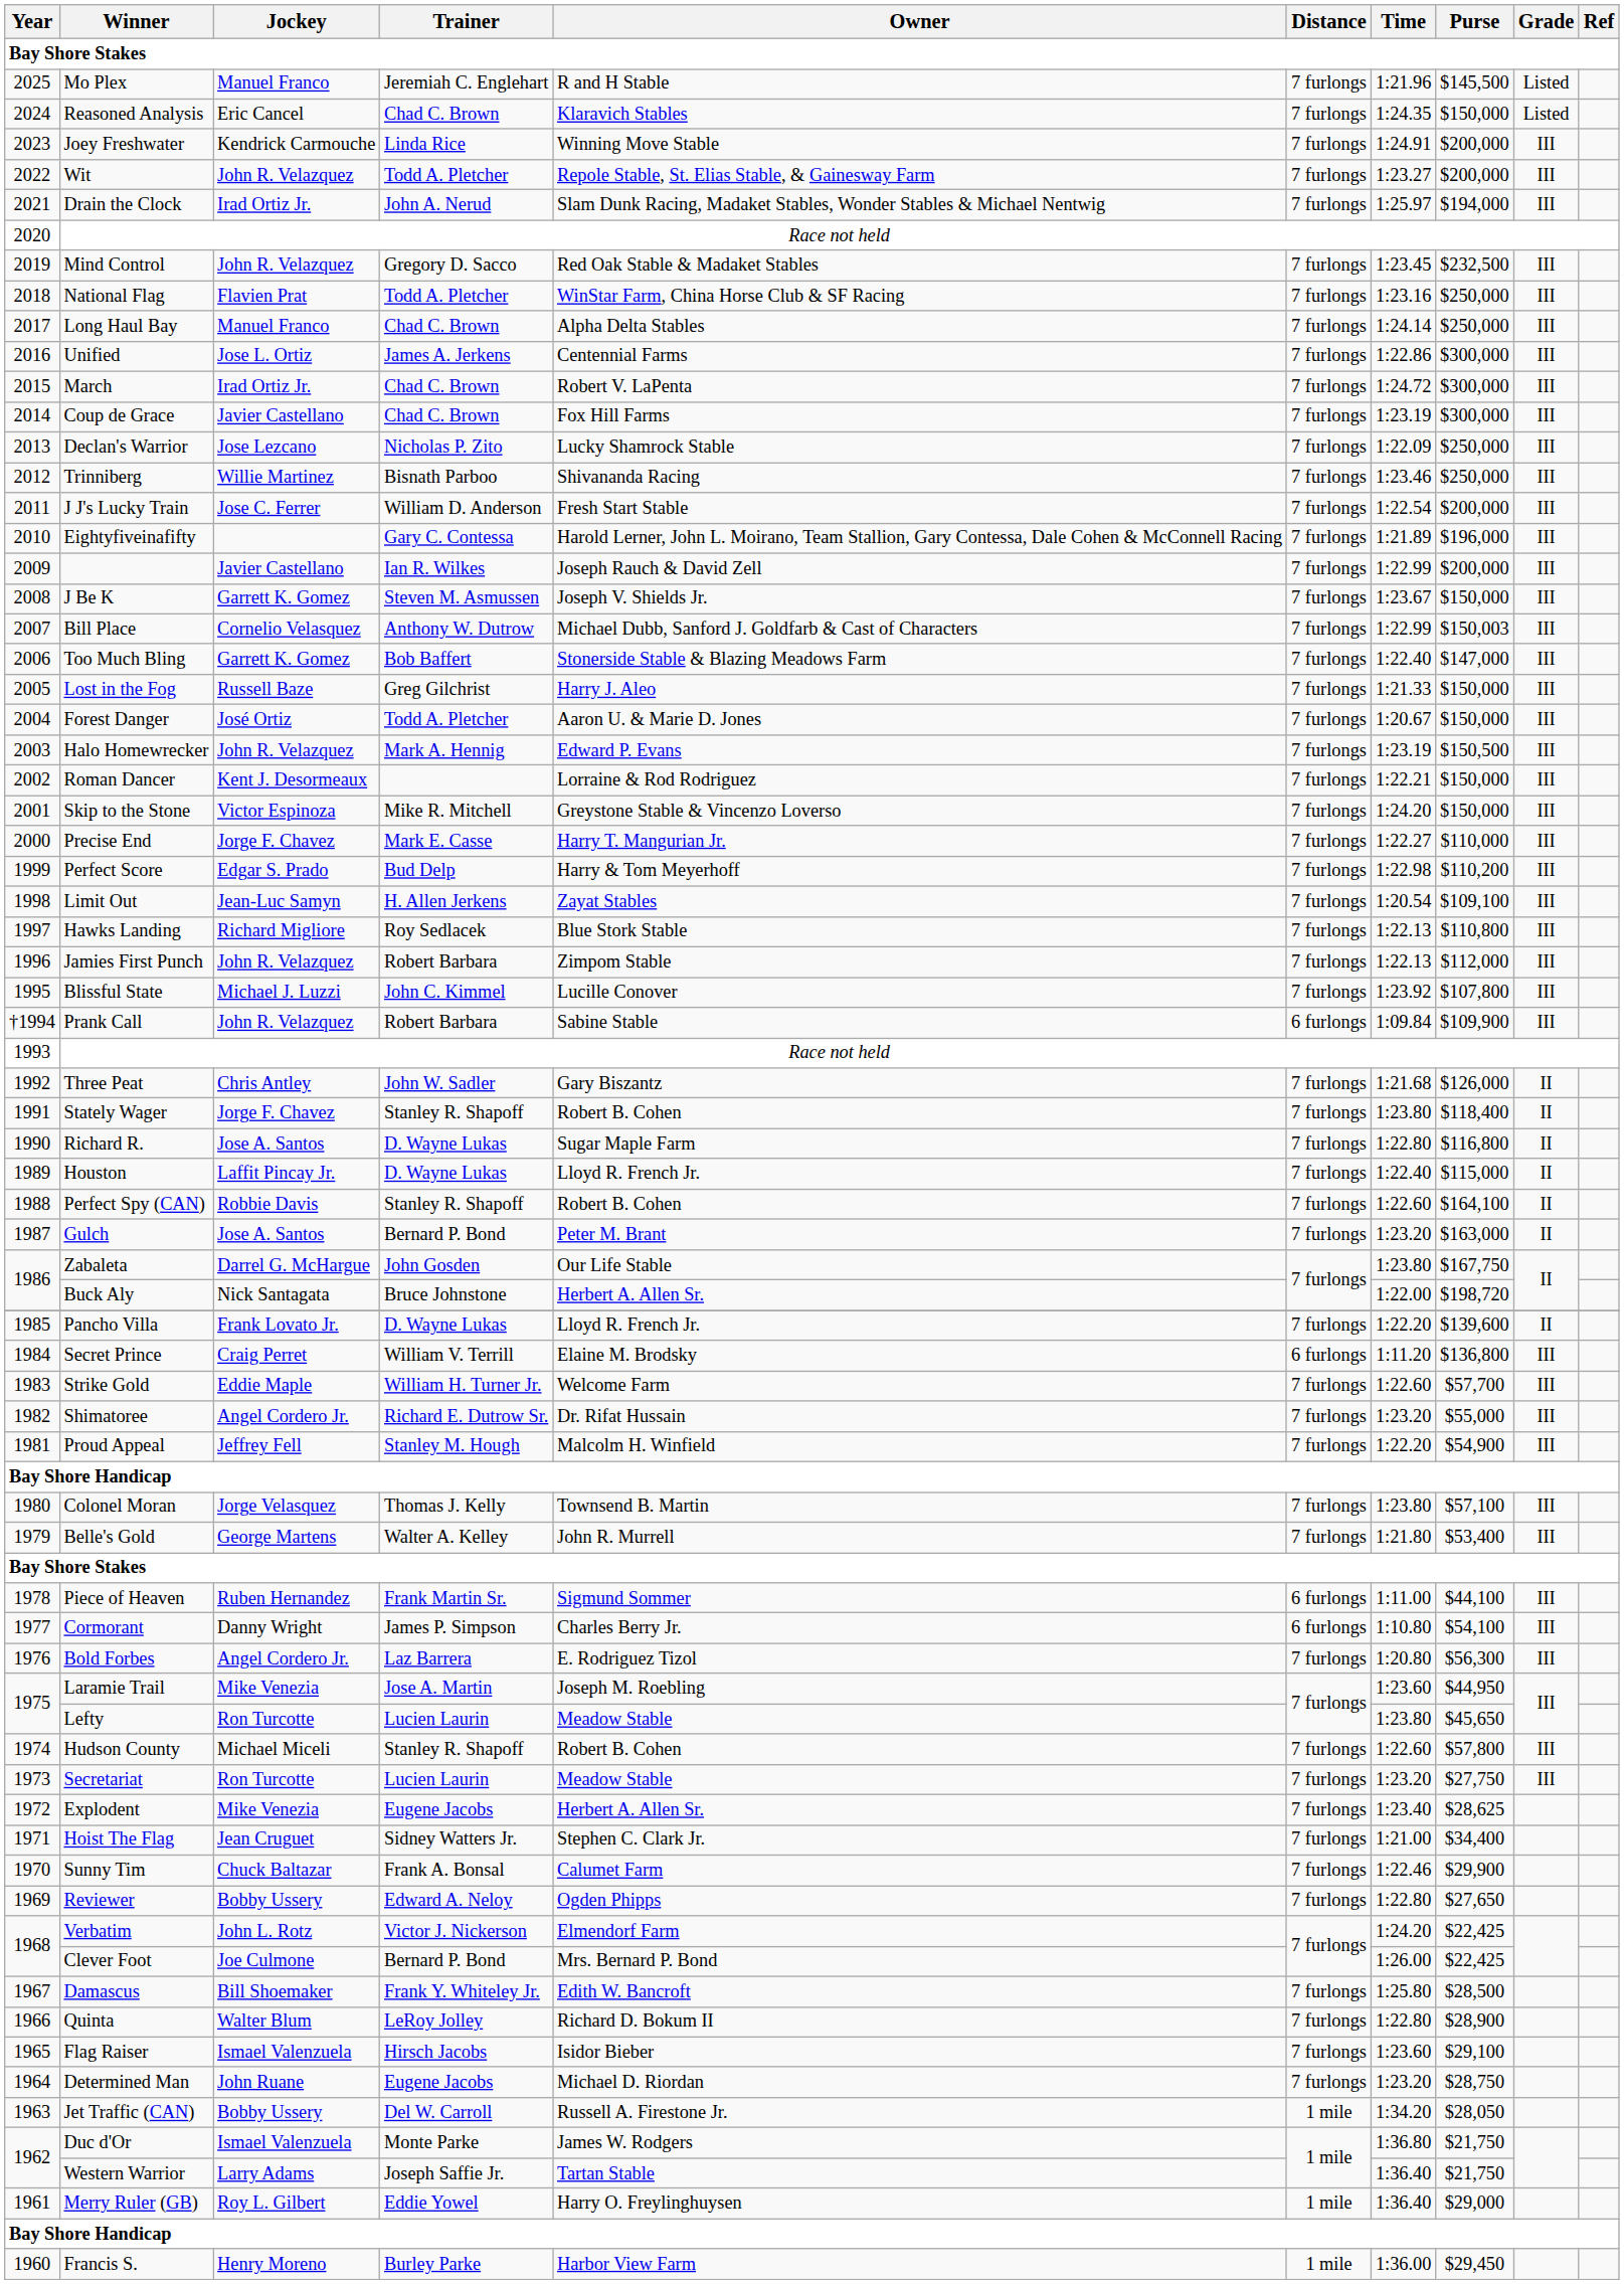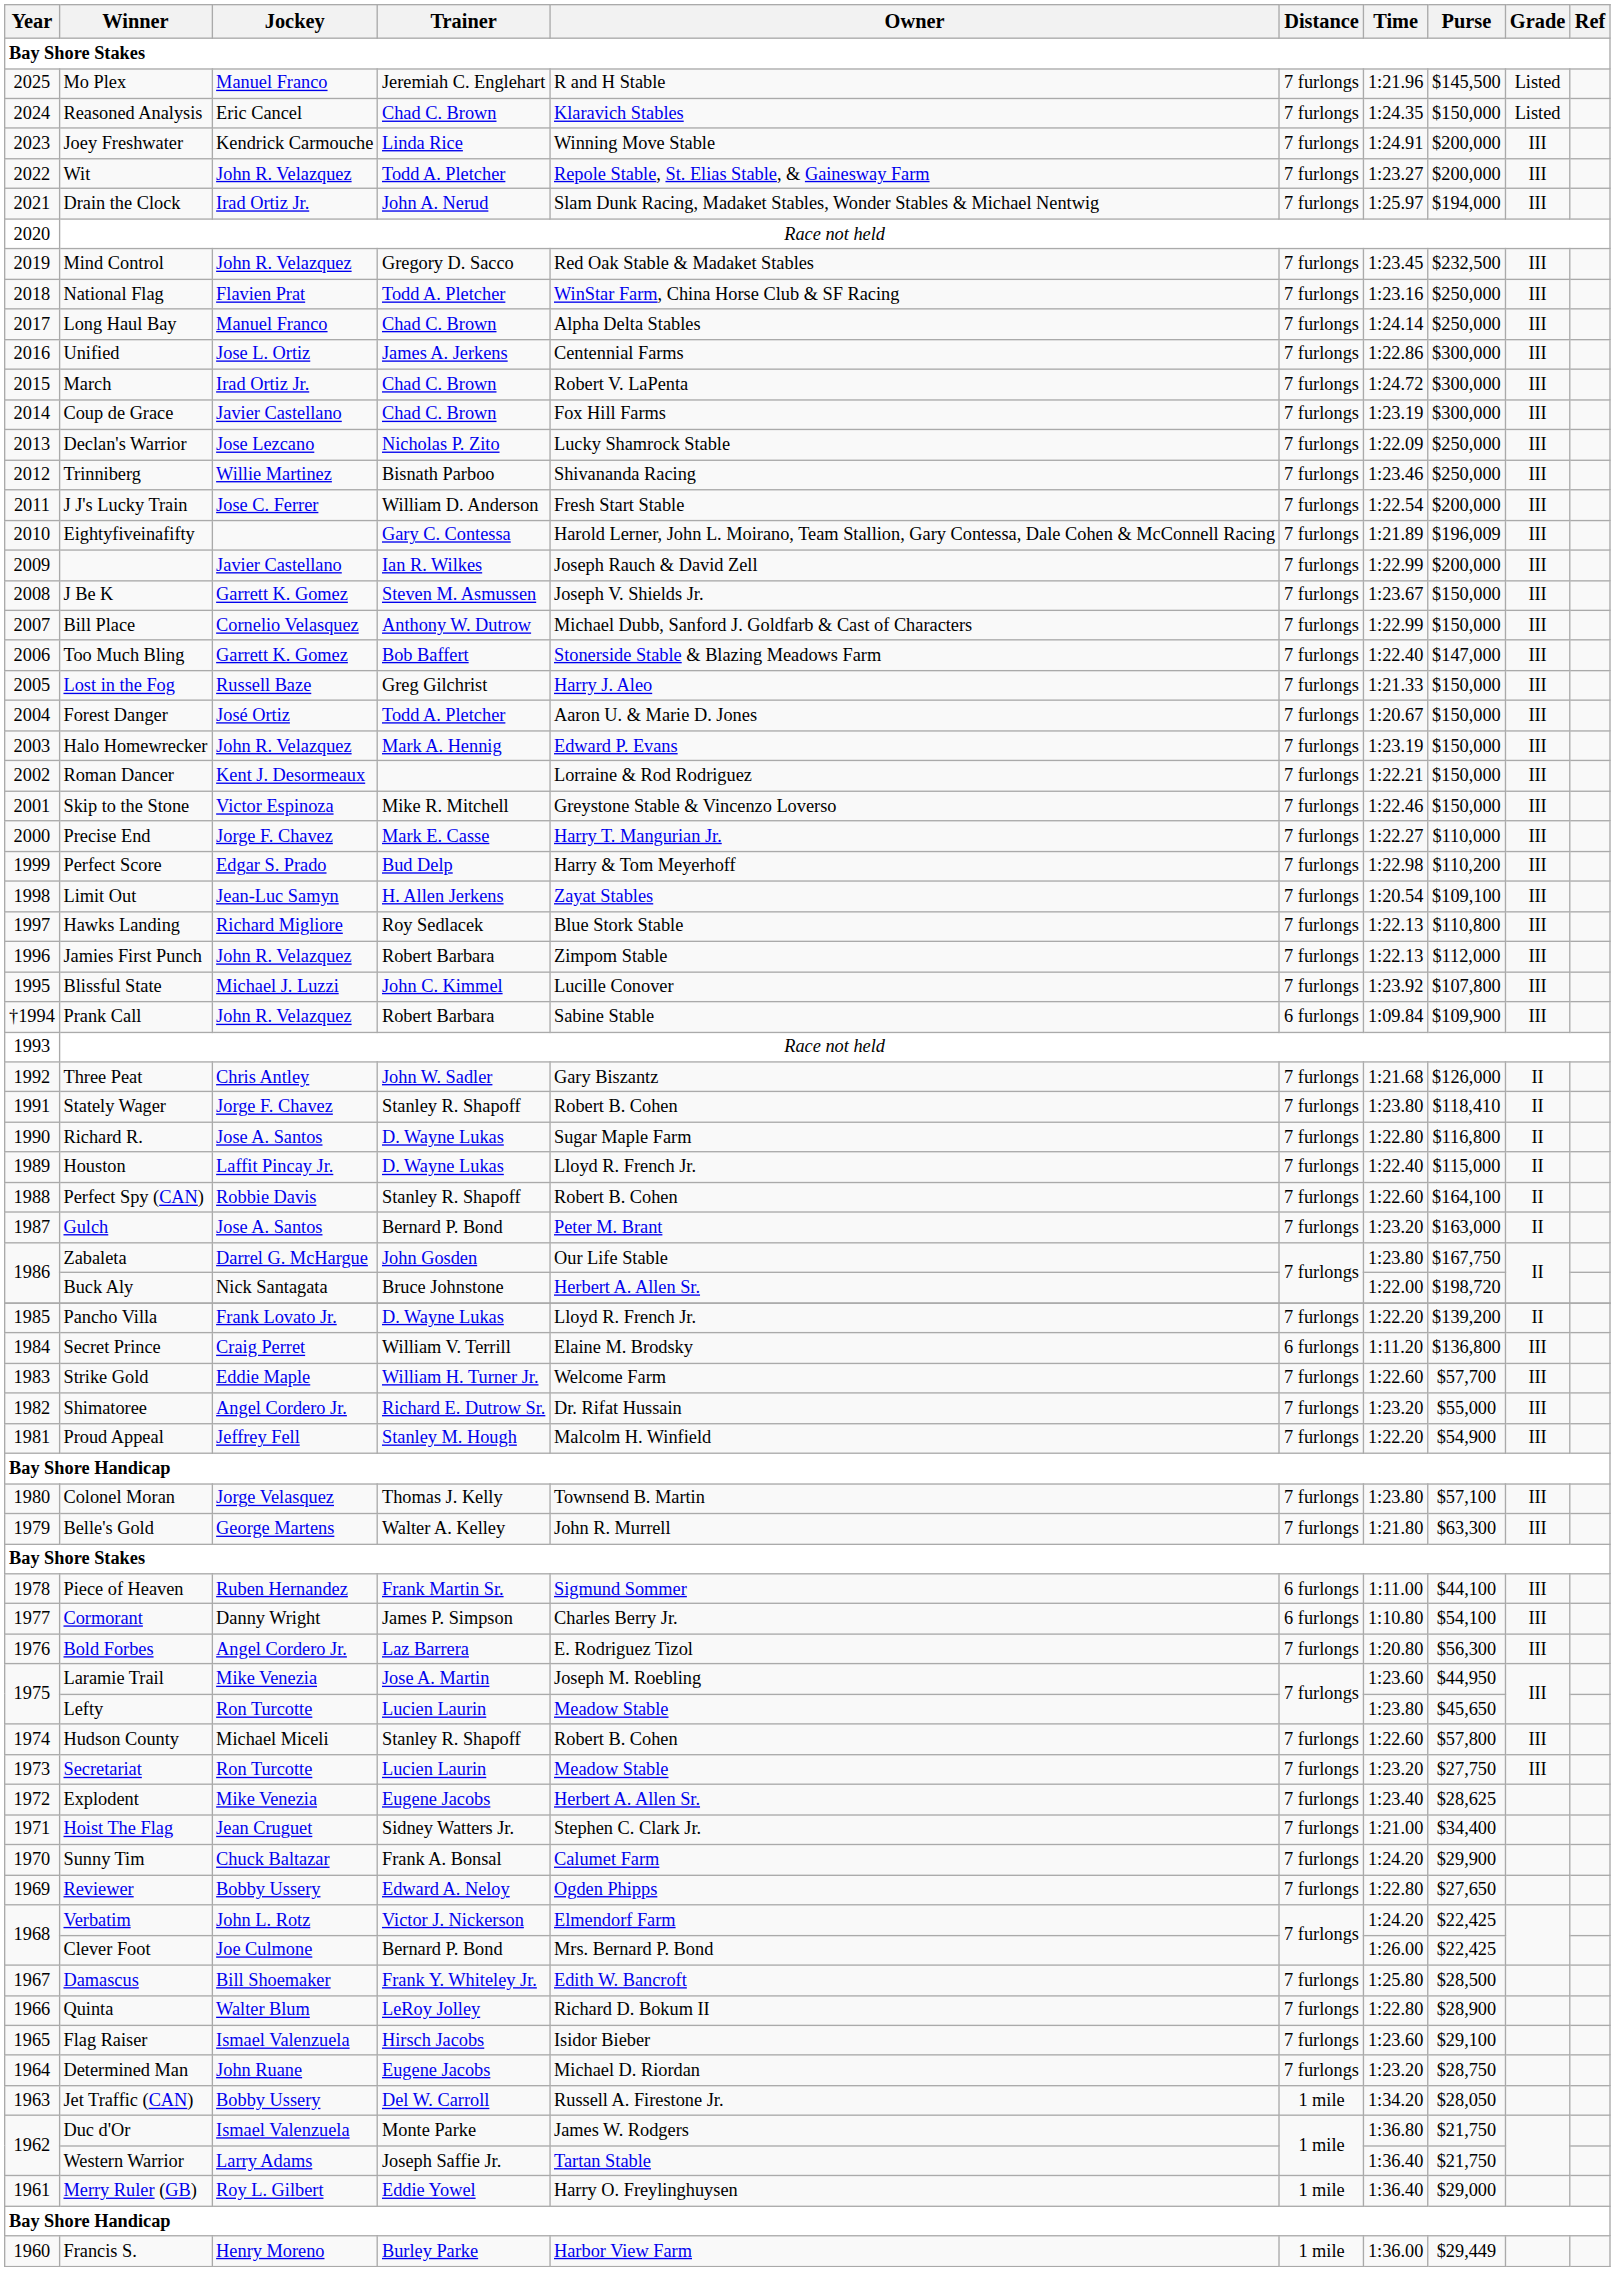Eightyfiveinafifty | Purse: $196,000 -> $196,009
Bill Place | Purse: $150,003 -> $150,000
Halo Homewrecker | Purse: $150,500 -> $150,000
Skip to the Stone | Time: 1:24.20 -> 1:22.46
Stately Wager | Purse: $118,400 -> $118,410
Pancho Villa | Purse: $139,600 -> $139,200
Belle's Gold | Purse: $53,400 -> $63,300
Sunny Tim | Time: 1:22.46 -> 1:24.20
Francis S. | Purse: $29,450 -> $29,449
